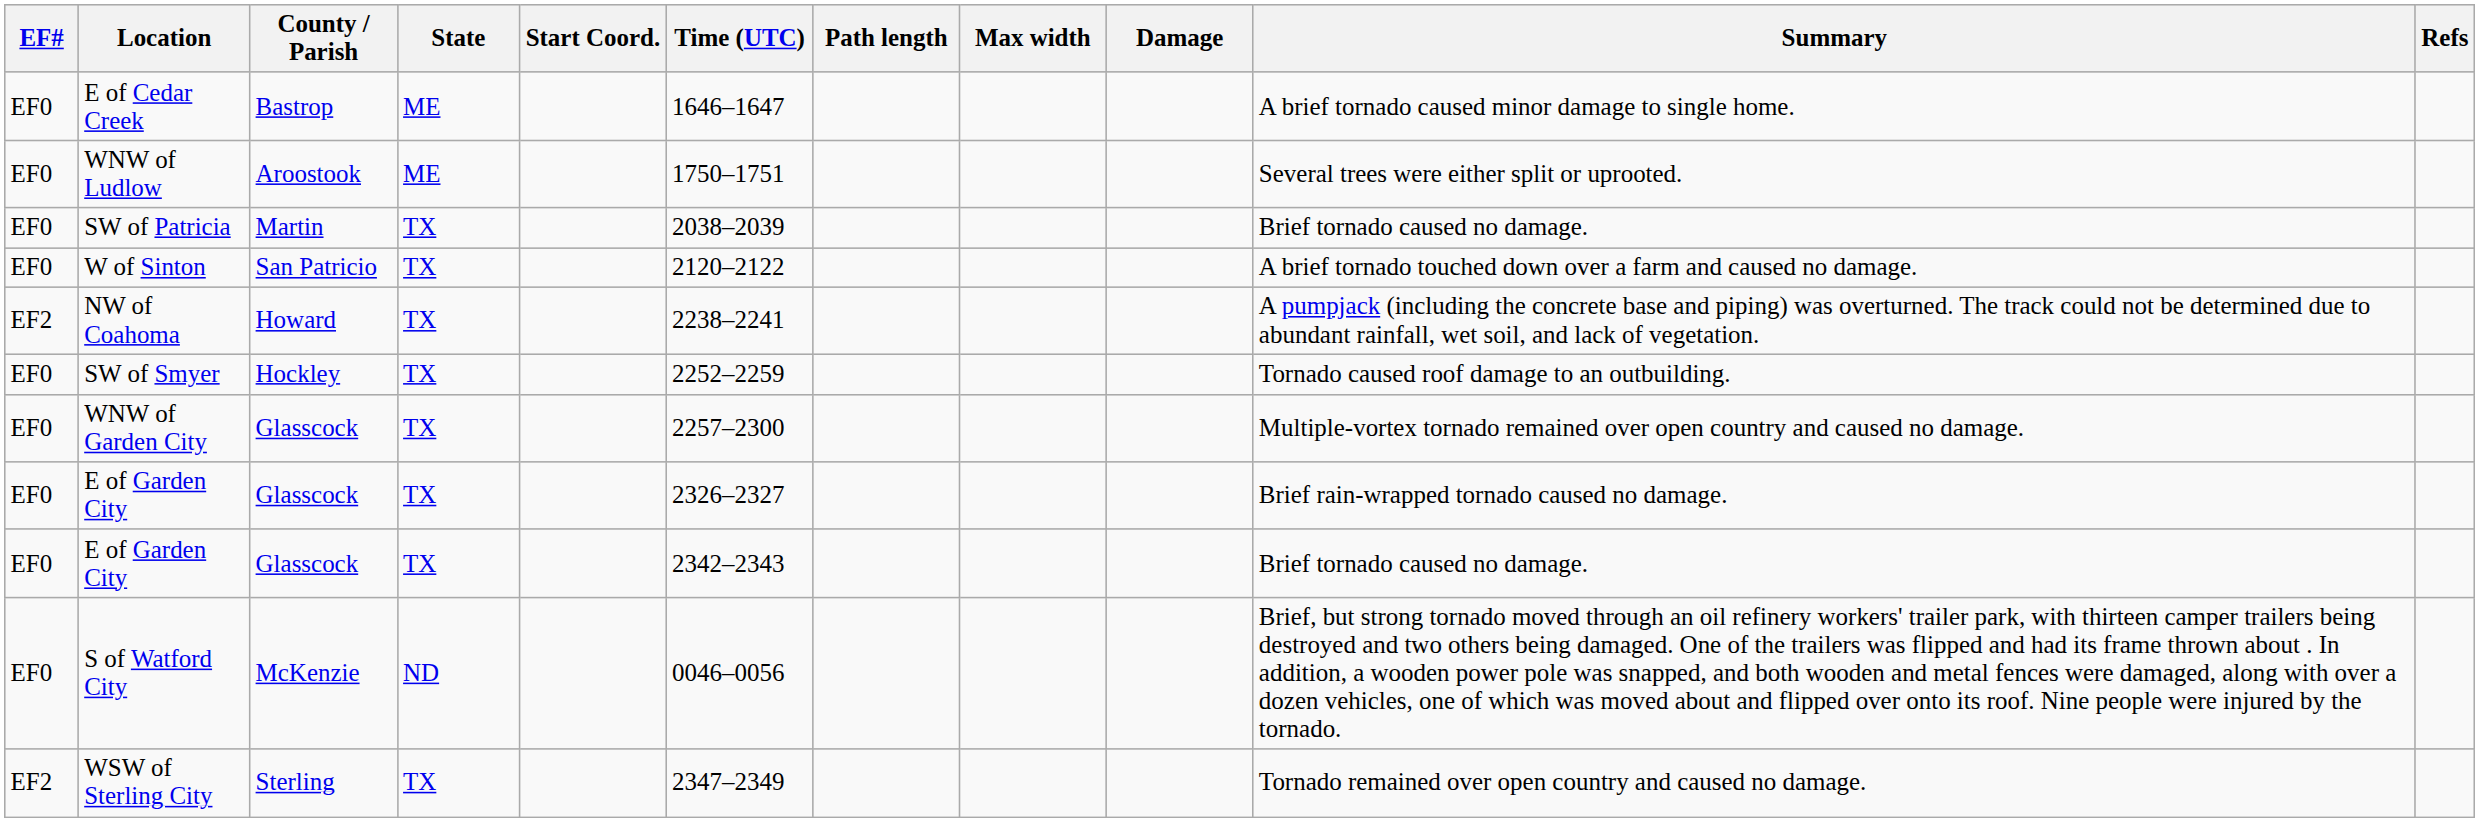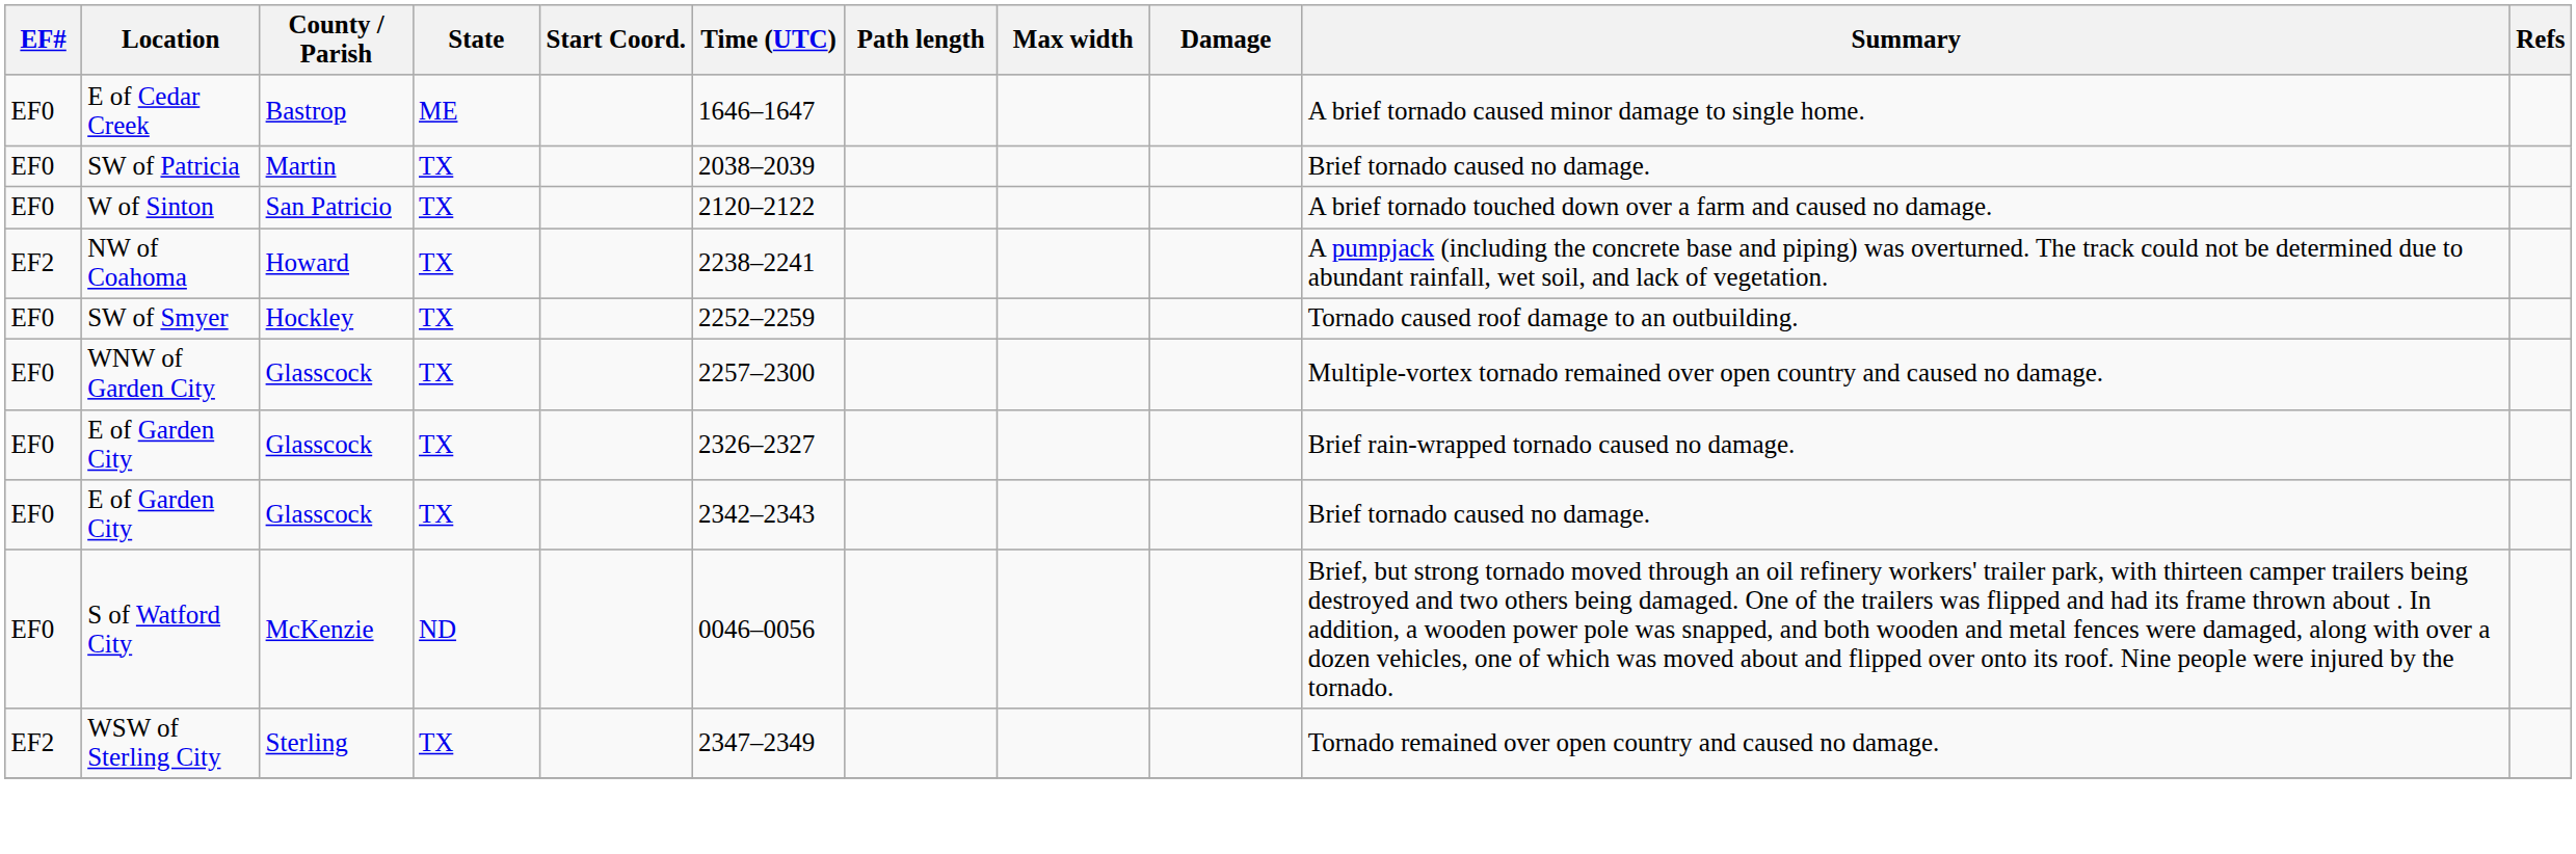- row: EF0 | WNW of Ludlow | Aroostook | ME | 1750–1751 | Several trees were either split or uprooted.
